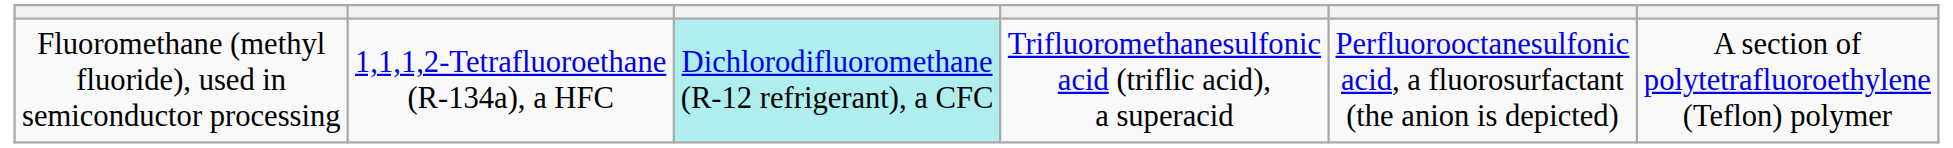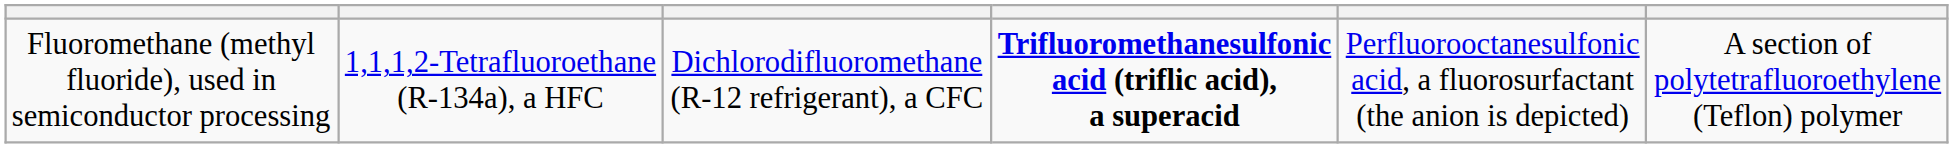row 2 | column 3: paleturquoise background -> no background
row 2 | column 4: normal -> bold
